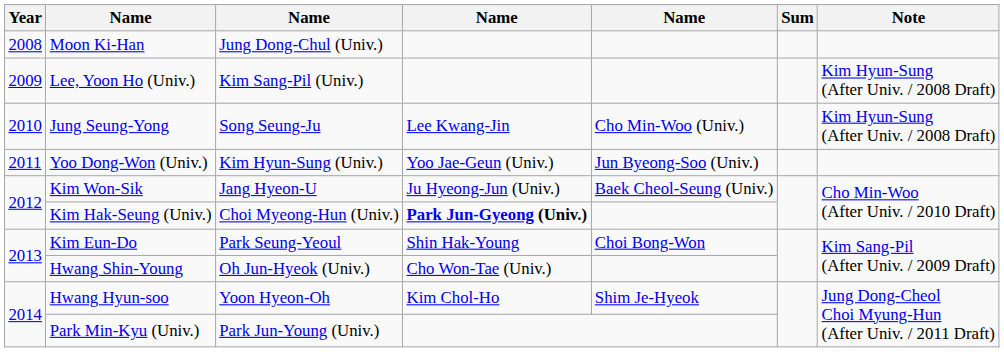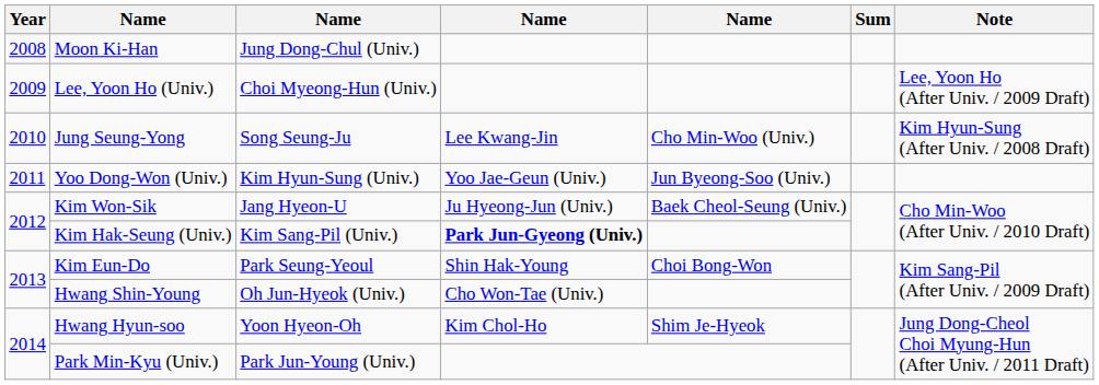Lee, Yoon Ho (Univ.) | column 3: Kim Sang-Pil (Univ.) -> Choi Myeong-Hun (Univ.)
Lee, Yoon Ho (Univ.) | Note: Kim Hyun-Sung (After Univ. / 2008 Draft) -> Lee, Yoon Ho (After Univ. / 2009 Draft)
Kim Hak-Seung (Univ.) | column 3: Choi Myeong-Hun (Univ.) -> Kim Sang-Pil (Univ.)
